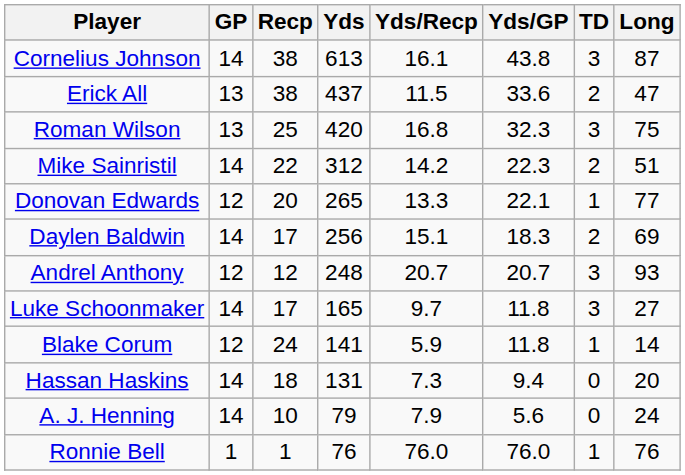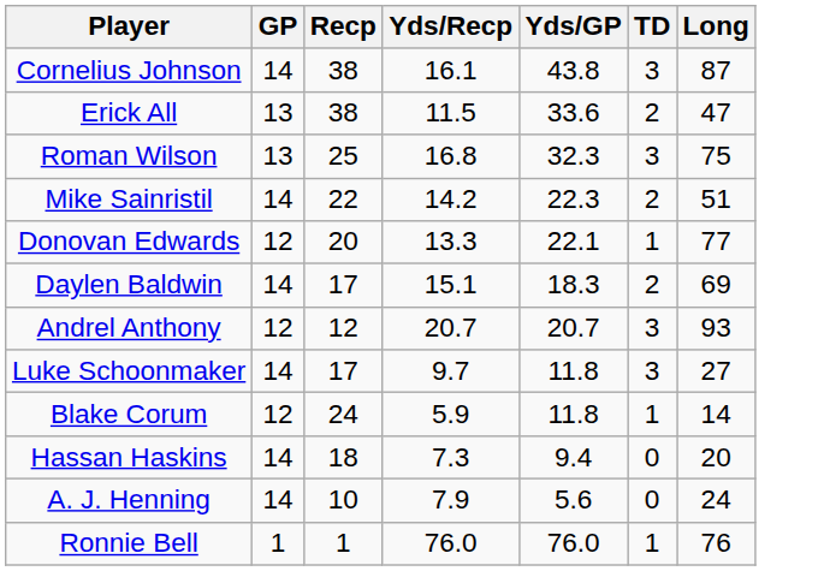- column: Yds | 613 | 437 | 420 | 312 | 265 | 256 | 248 | 165 | 141 | 131 | 79 | 76
